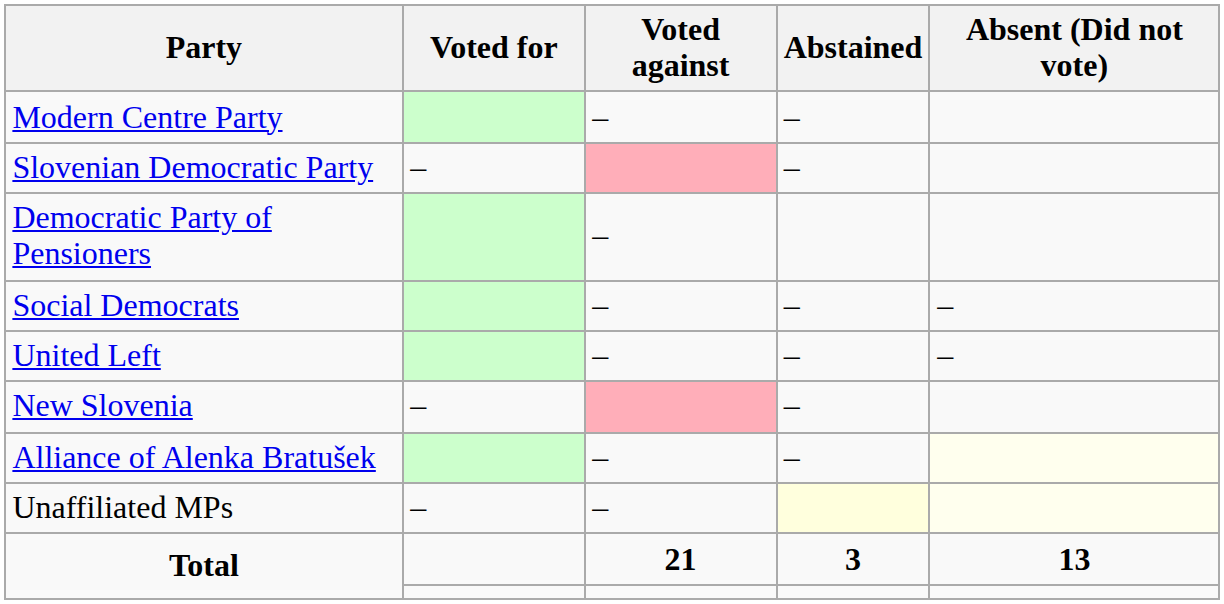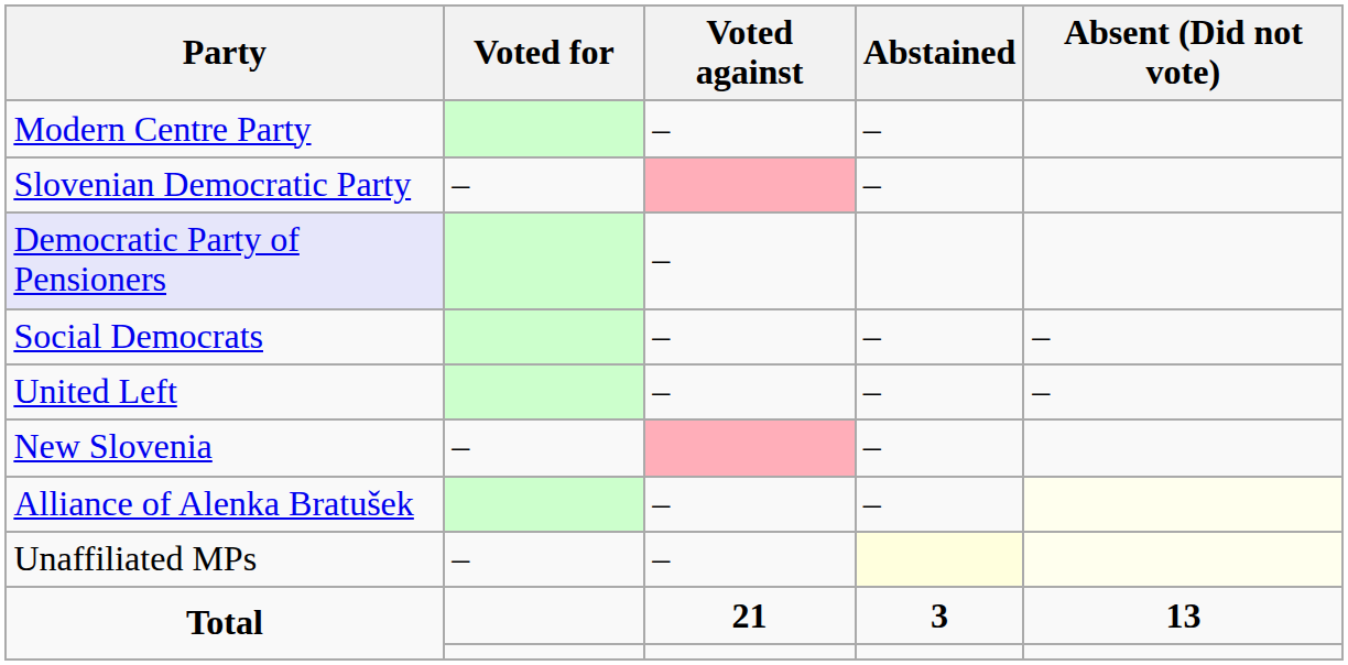Democratic Party of Pensioners | Party: no background -> lavender background
